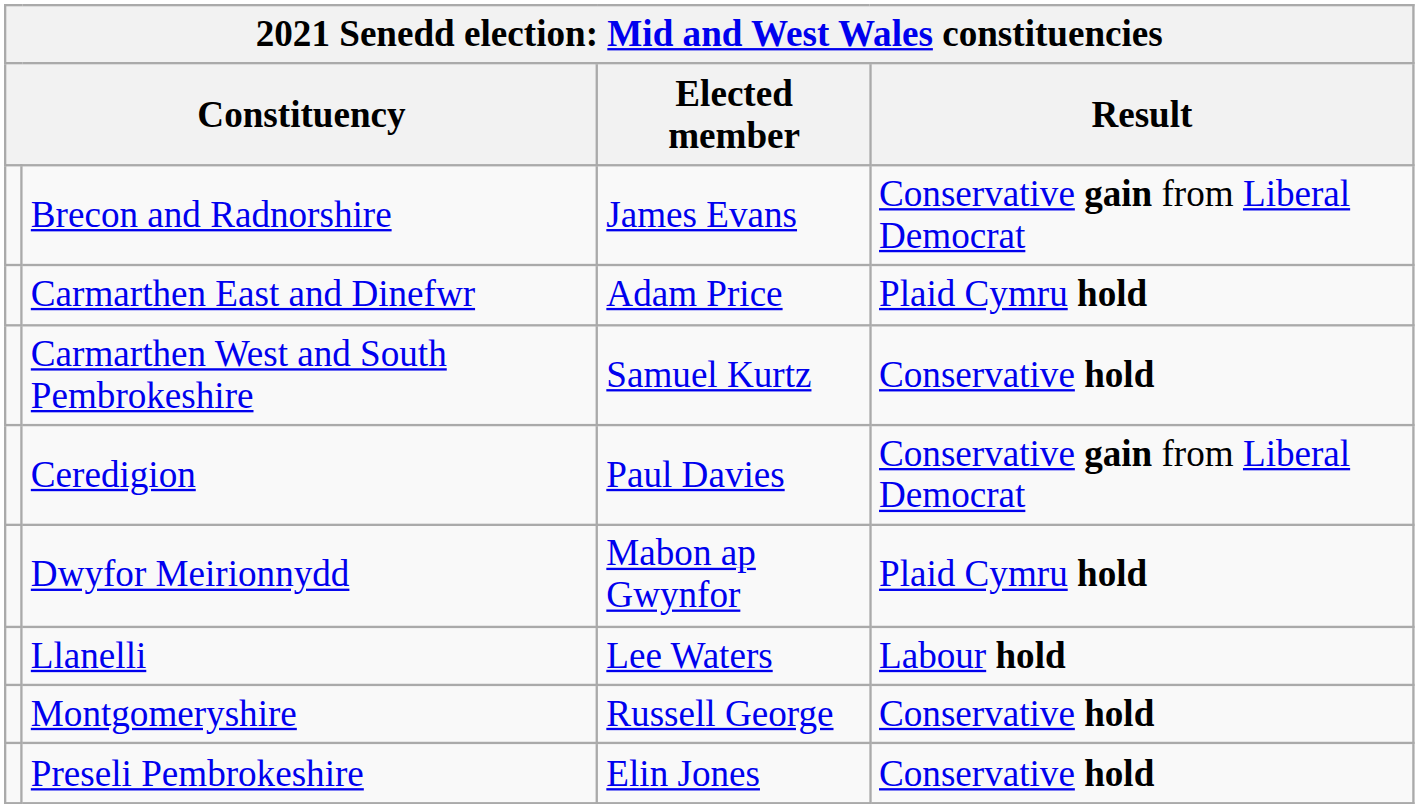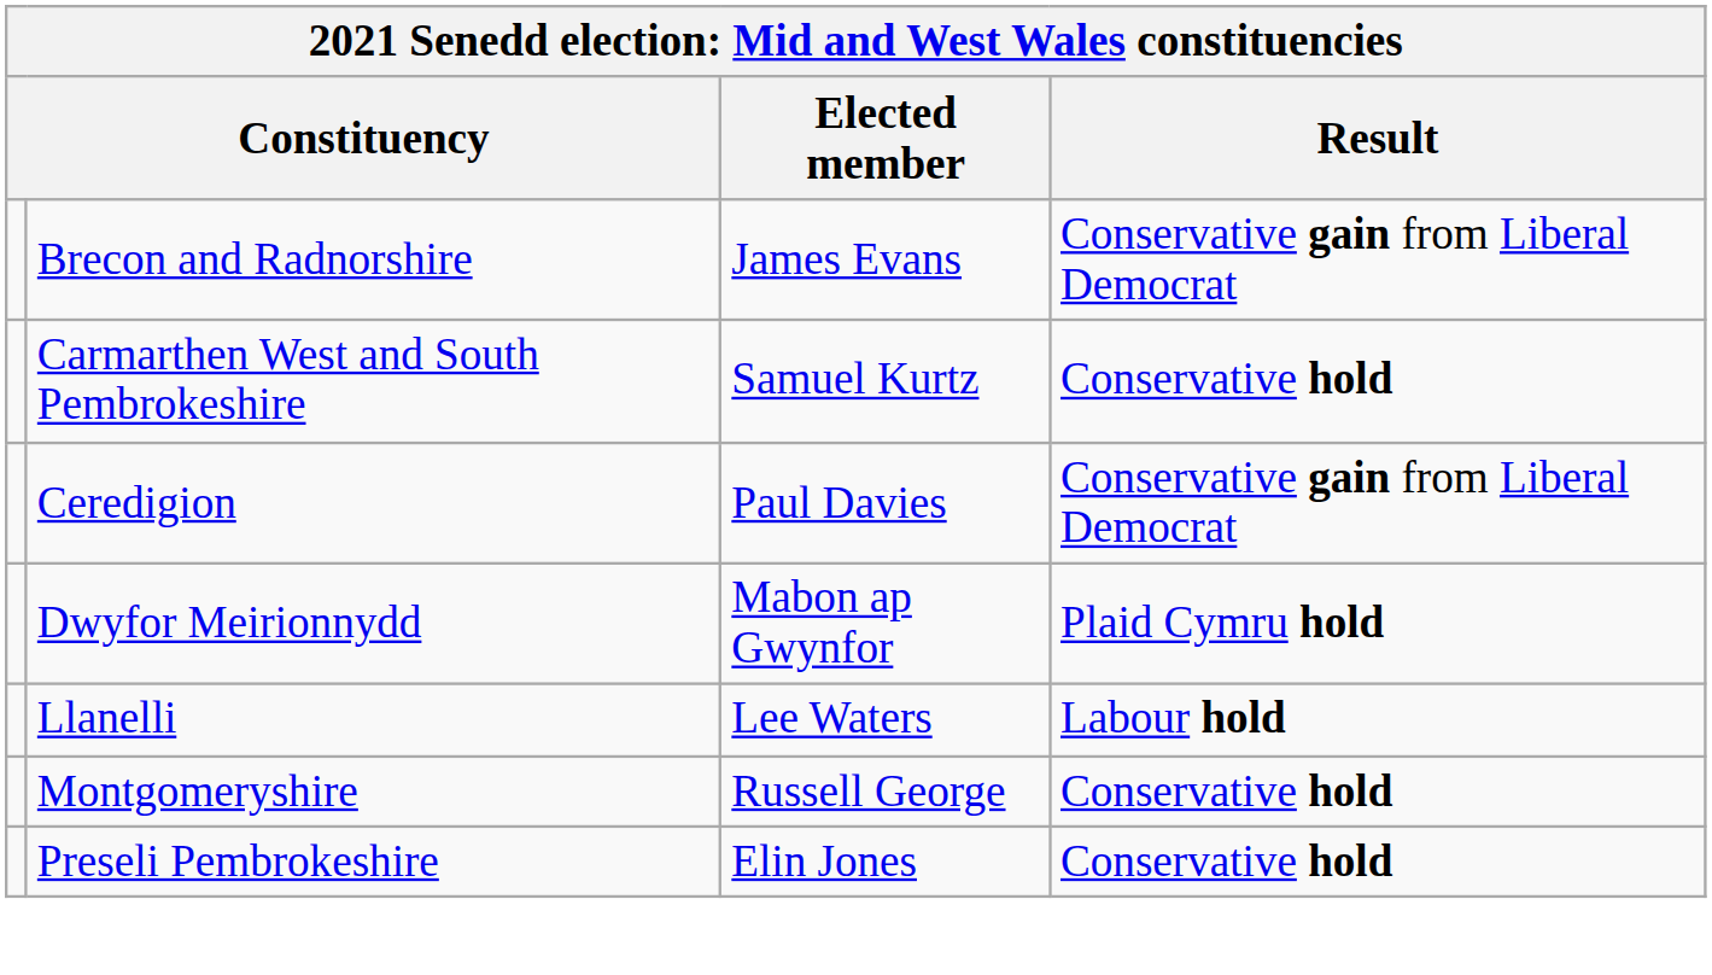- row: Carmarthen East and Dinefwr | Adam Price | Plaid Cymru hold
